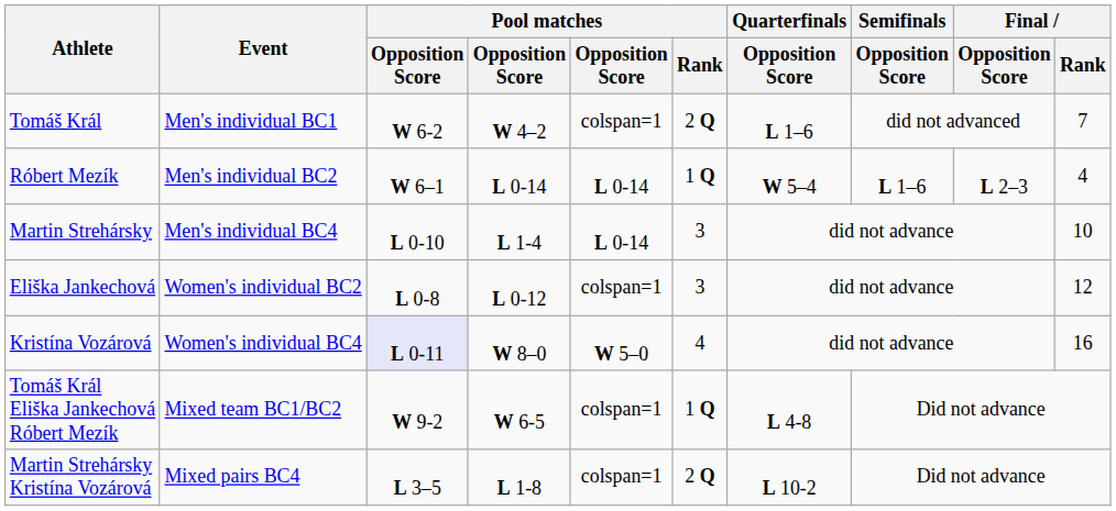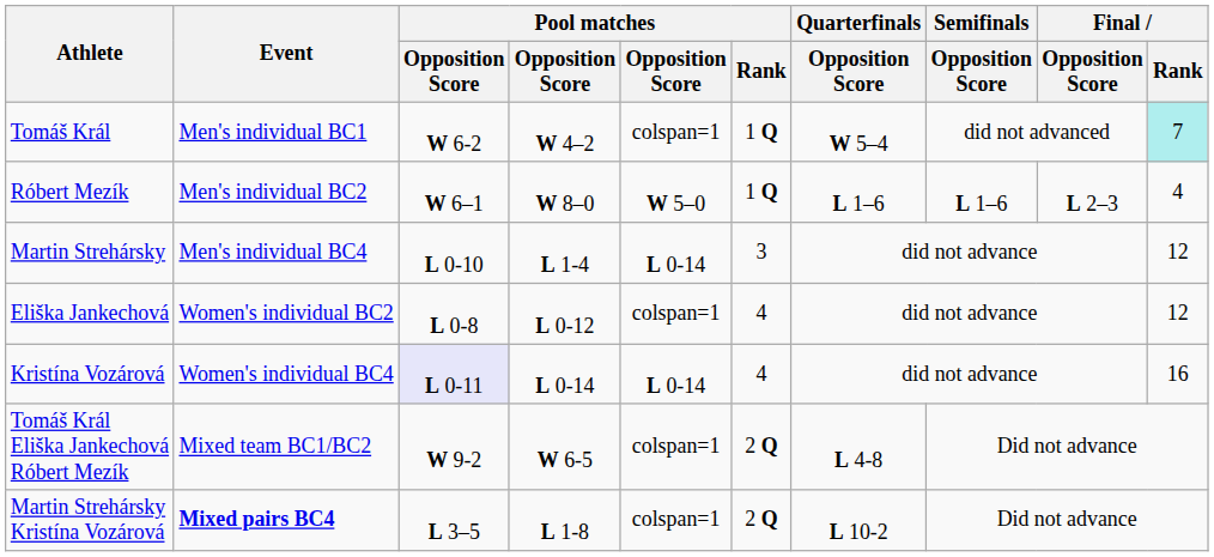Tomáš Král | Pool matches / Rank: 2 Q -> 1 Q
Tomáš Král | Quarterfinals / Opposition Score: L 1–6 -> W 5–4
Tomáš Král | Final / Rank: no background -> paleturquoise background
Róbert Mezík | column 4: L 0-14 -> W 8–0
Róbert Mezík | column 5: L 0-14 -> W 5–0
Róbert Mezík | Quarterfinals / Opposition Score: W 5–4 -> L 1–6
Martin Strehársky | Final / Rank: 10 -> 12
Eliška Jankechová | Pool matches / Rank: 3 -> 4
Kristína Vozárová | column 4: W 8–0 -> L 0-14
Kristína Vozárová | column 5: W 5–0 -> L 0-14
Tomáš Král Eliška Jankechová Róbert Mezík | Pool matches / Rank: 1 Q -> 2 Q
Martin Strehársky Kristína Vozárová | Event: normal -> bold
